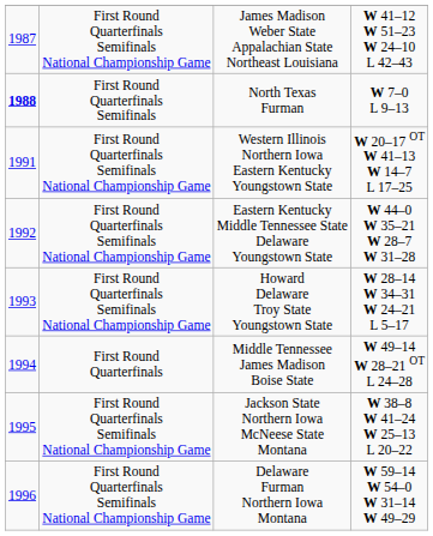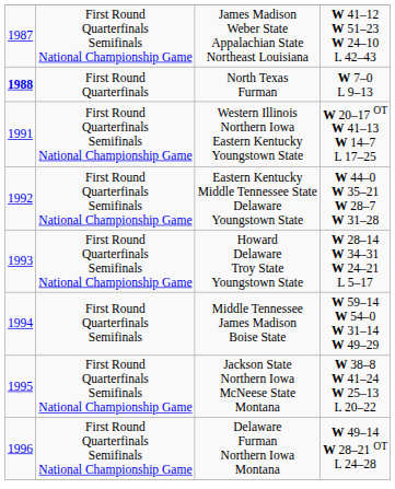North Texas Furman | column 2: First Round Quarterfinals Semifinals -> First Round Quarterfinals
Middle Tennessee James Madison Boise State | column 2: First Round Quarterfinals -> First Round Quarterfinals Semifinals
Middle Tennessee James Madison Boise State | column 4: W 49–14 W 28–21 OT L 24–28 -> W 59–14 W 54–0 W 31–14 W 49–29
Delaware Furman Northern Iowa Montana | column 4: W 59–14 W 54–0 W 31–14 W 49–29 -> W 49–14 W 28–21 OT L 24–28
